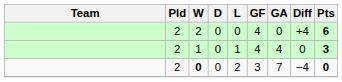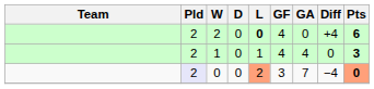row 2 | L: normal -> bold
row 4 | Pld: no background -> lavender background
row 4 | W: bold -> normal
row 4 | L: no background -> lightsalmon background
row 4 | Pts: no background -> lightsalmon background
